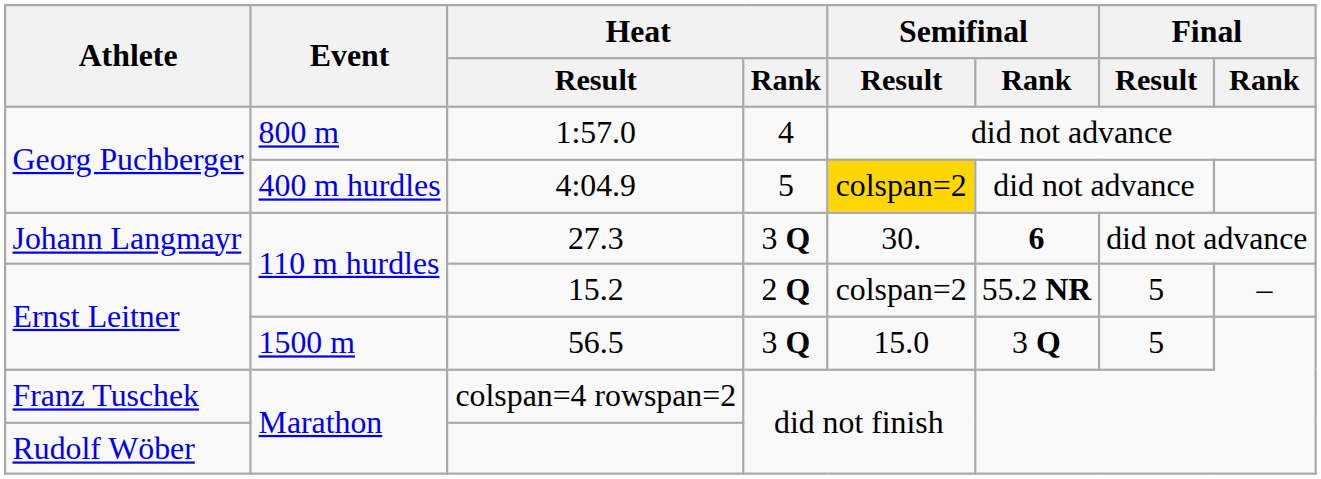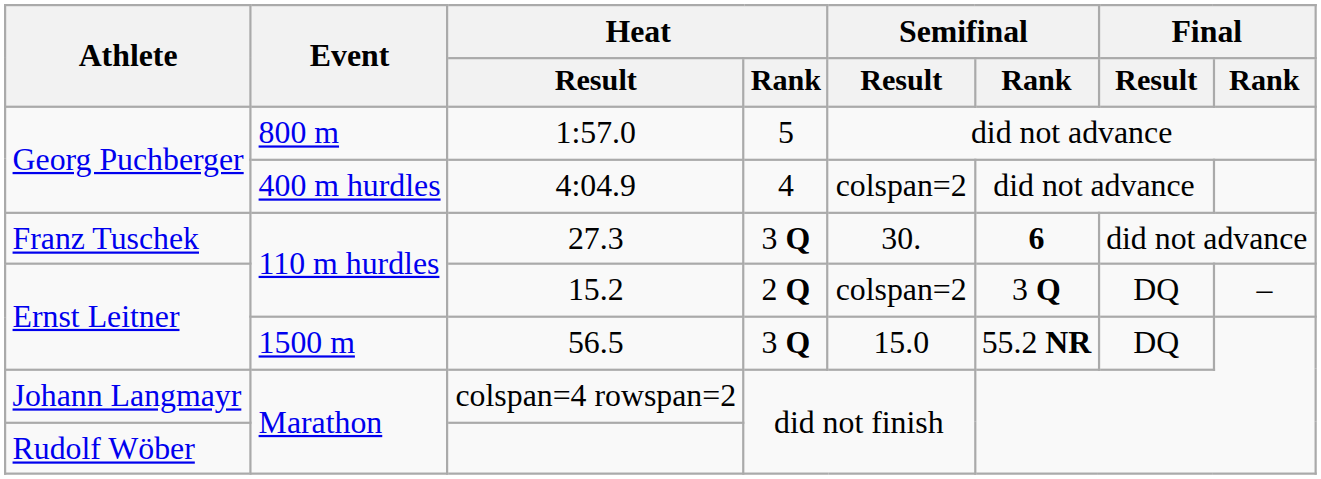1:57.0 | Heat / Rank: 4 -> 5
4:04.9 | Heat / Rank: 5 -> 4
4:04.9 | Semifinal / Result: gold background -> no background
27.3 | Athlete: Johann Langmayr -> Franz Tuschek
15.2 | Semifinal / Rank: 55.2 NR -> 3 Q
15.2 | Final / Result: 5 -> DQ
56.5 | Semifinal / Rank: 3 Q -> 55.2 NR
56.5 | Final / Result: 5 -> DQ
colspan=4 rowspan=2 | Athlete: Franz Tuschek -> Johann Langmayr
